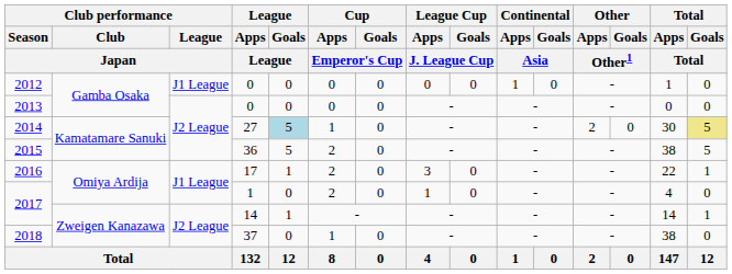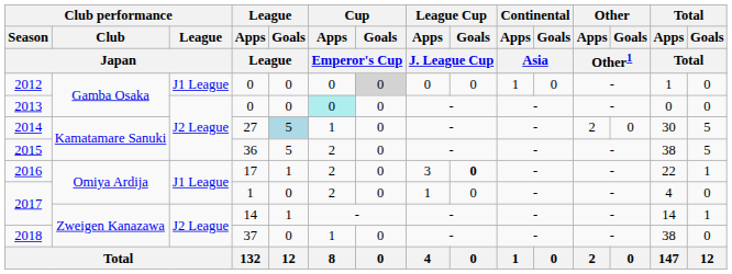2012 | Cup / Goals / Emperor's Cup: no background -> lightgrey background
2013 | Cup / Apps / Emperor's Cup: no background -> paleturquoise background
2014 | Total / Goals / Total: khaki background -> no background
2016 | League Cup / Goals / J. League Cup: normal -> bold
